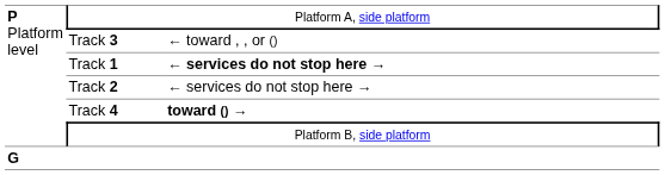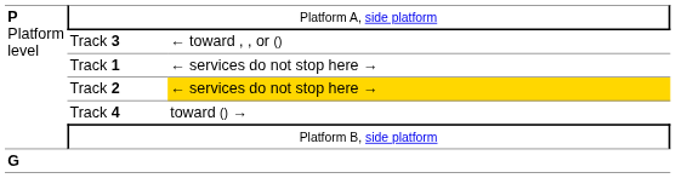Track 1 | column 3: bold -> normal
Track 2 | column 3: no background -> gold background
Track 4 | column 3: bold -> normal
